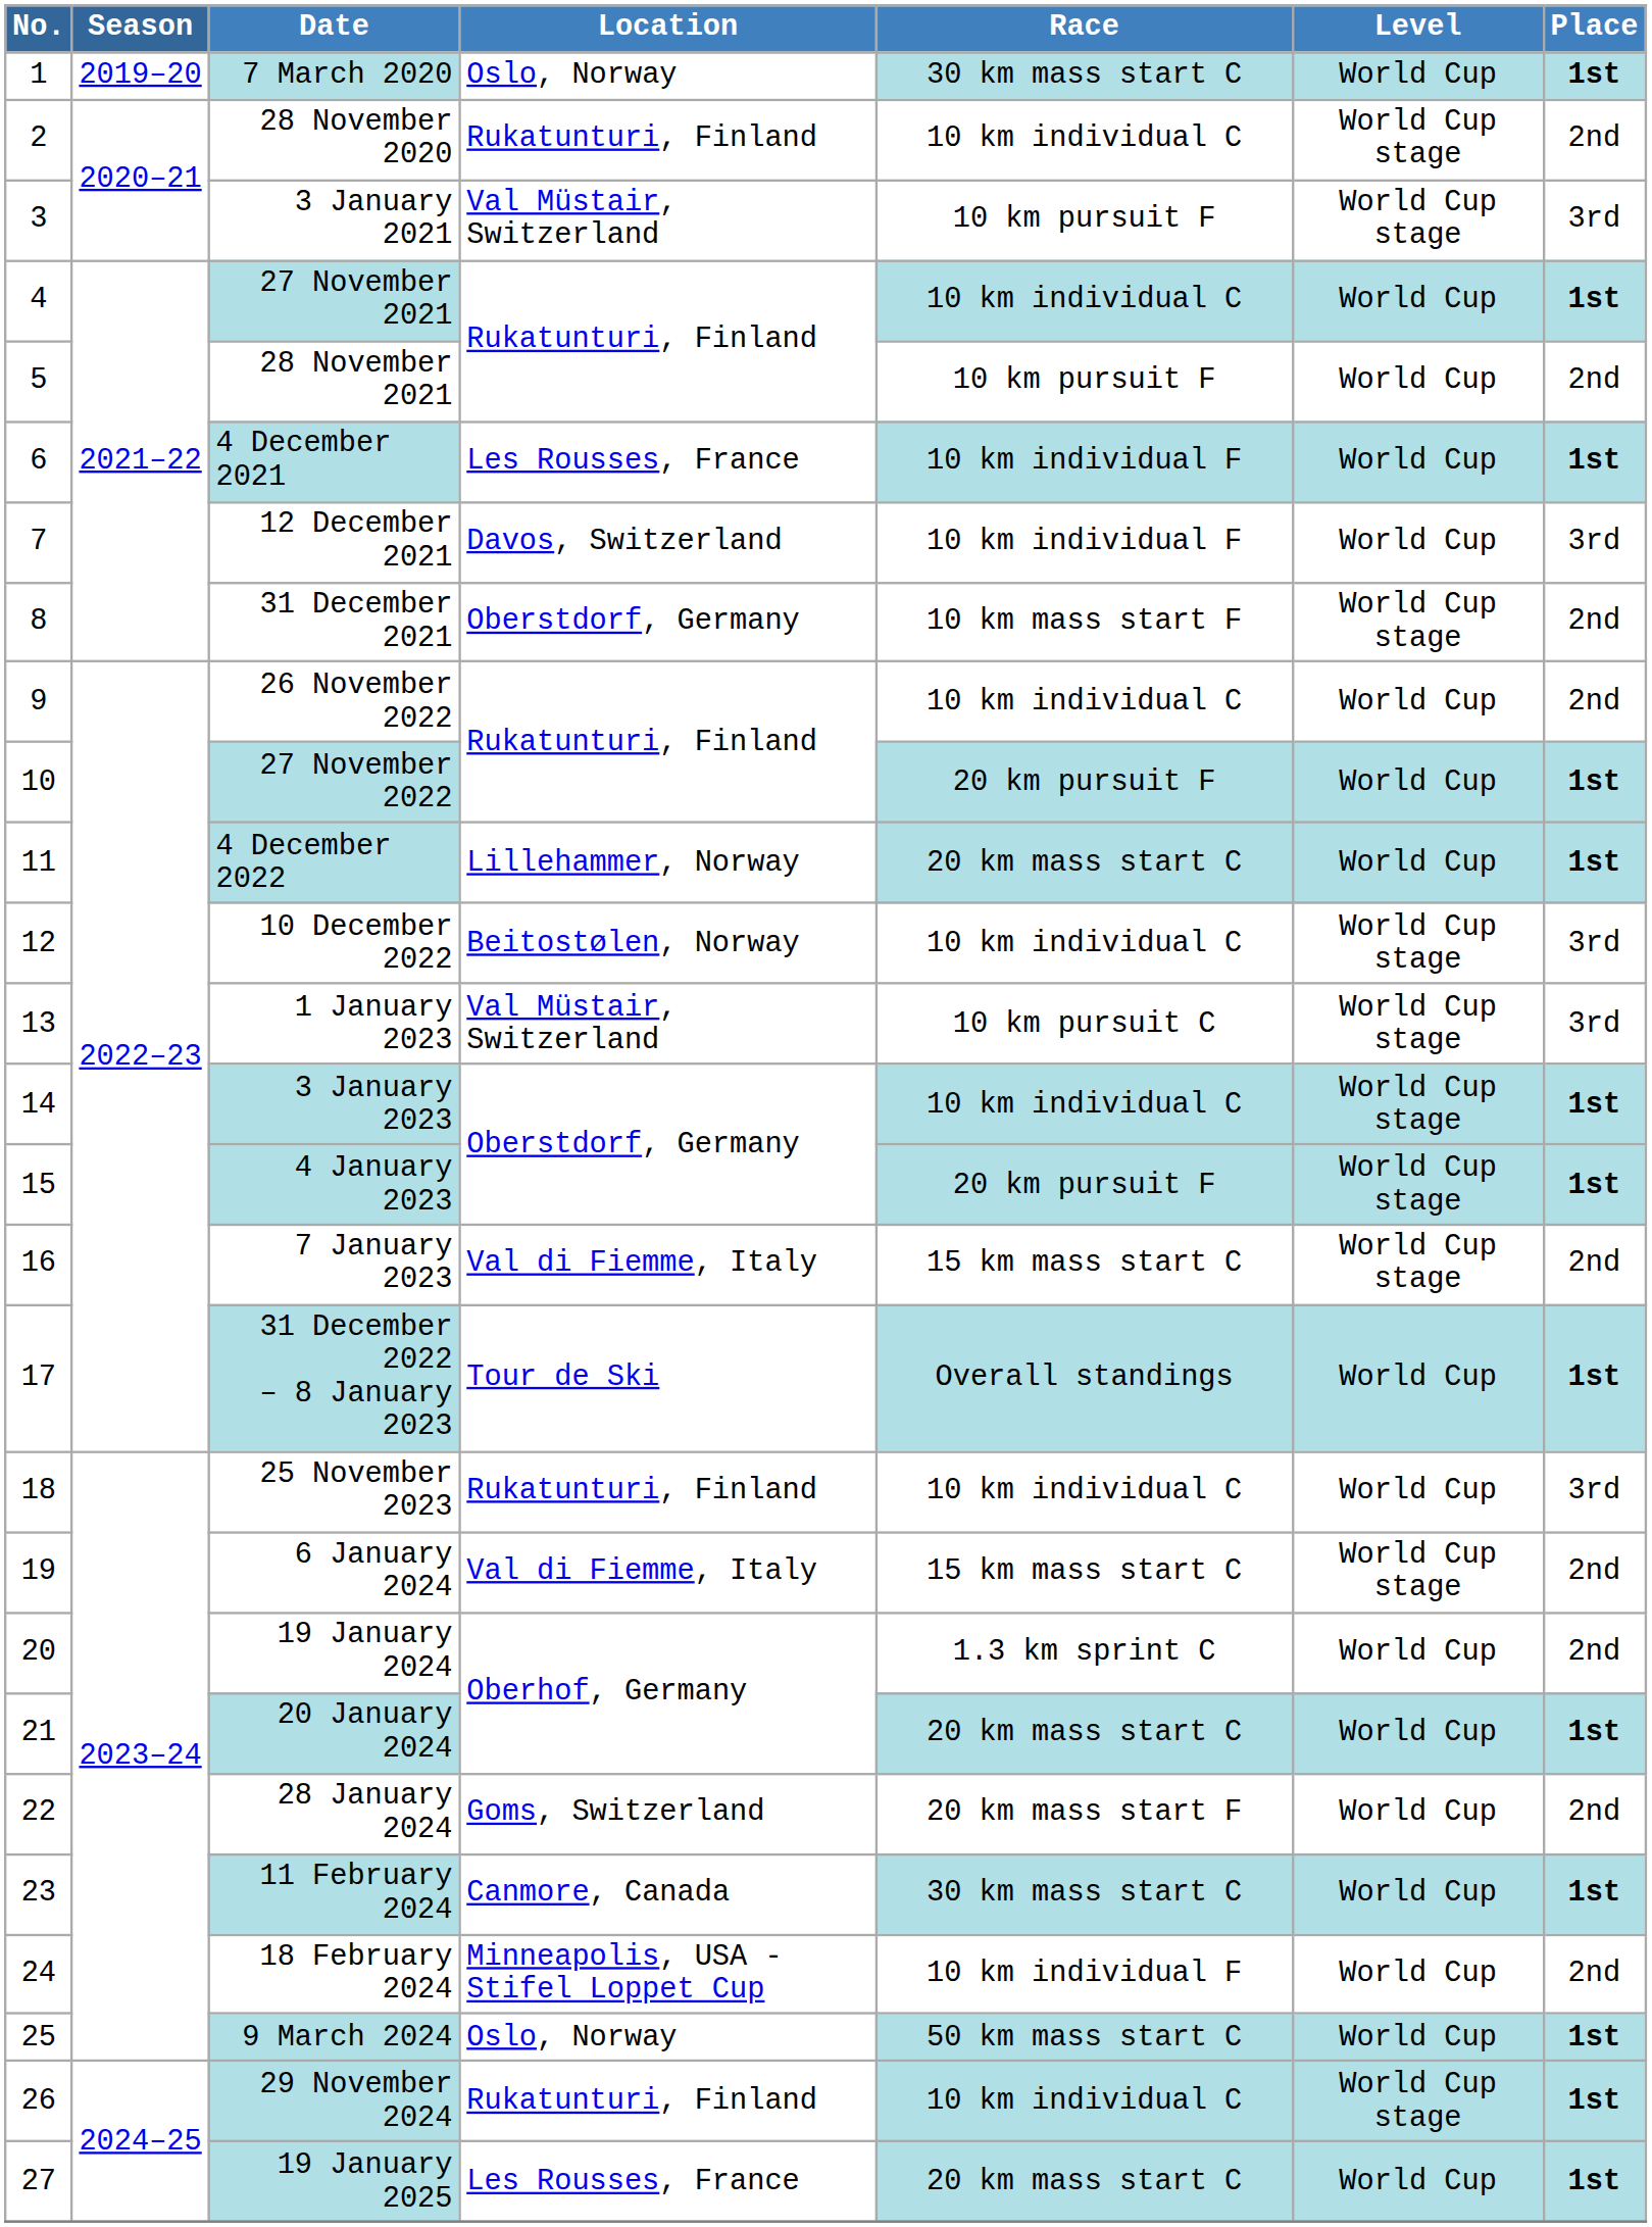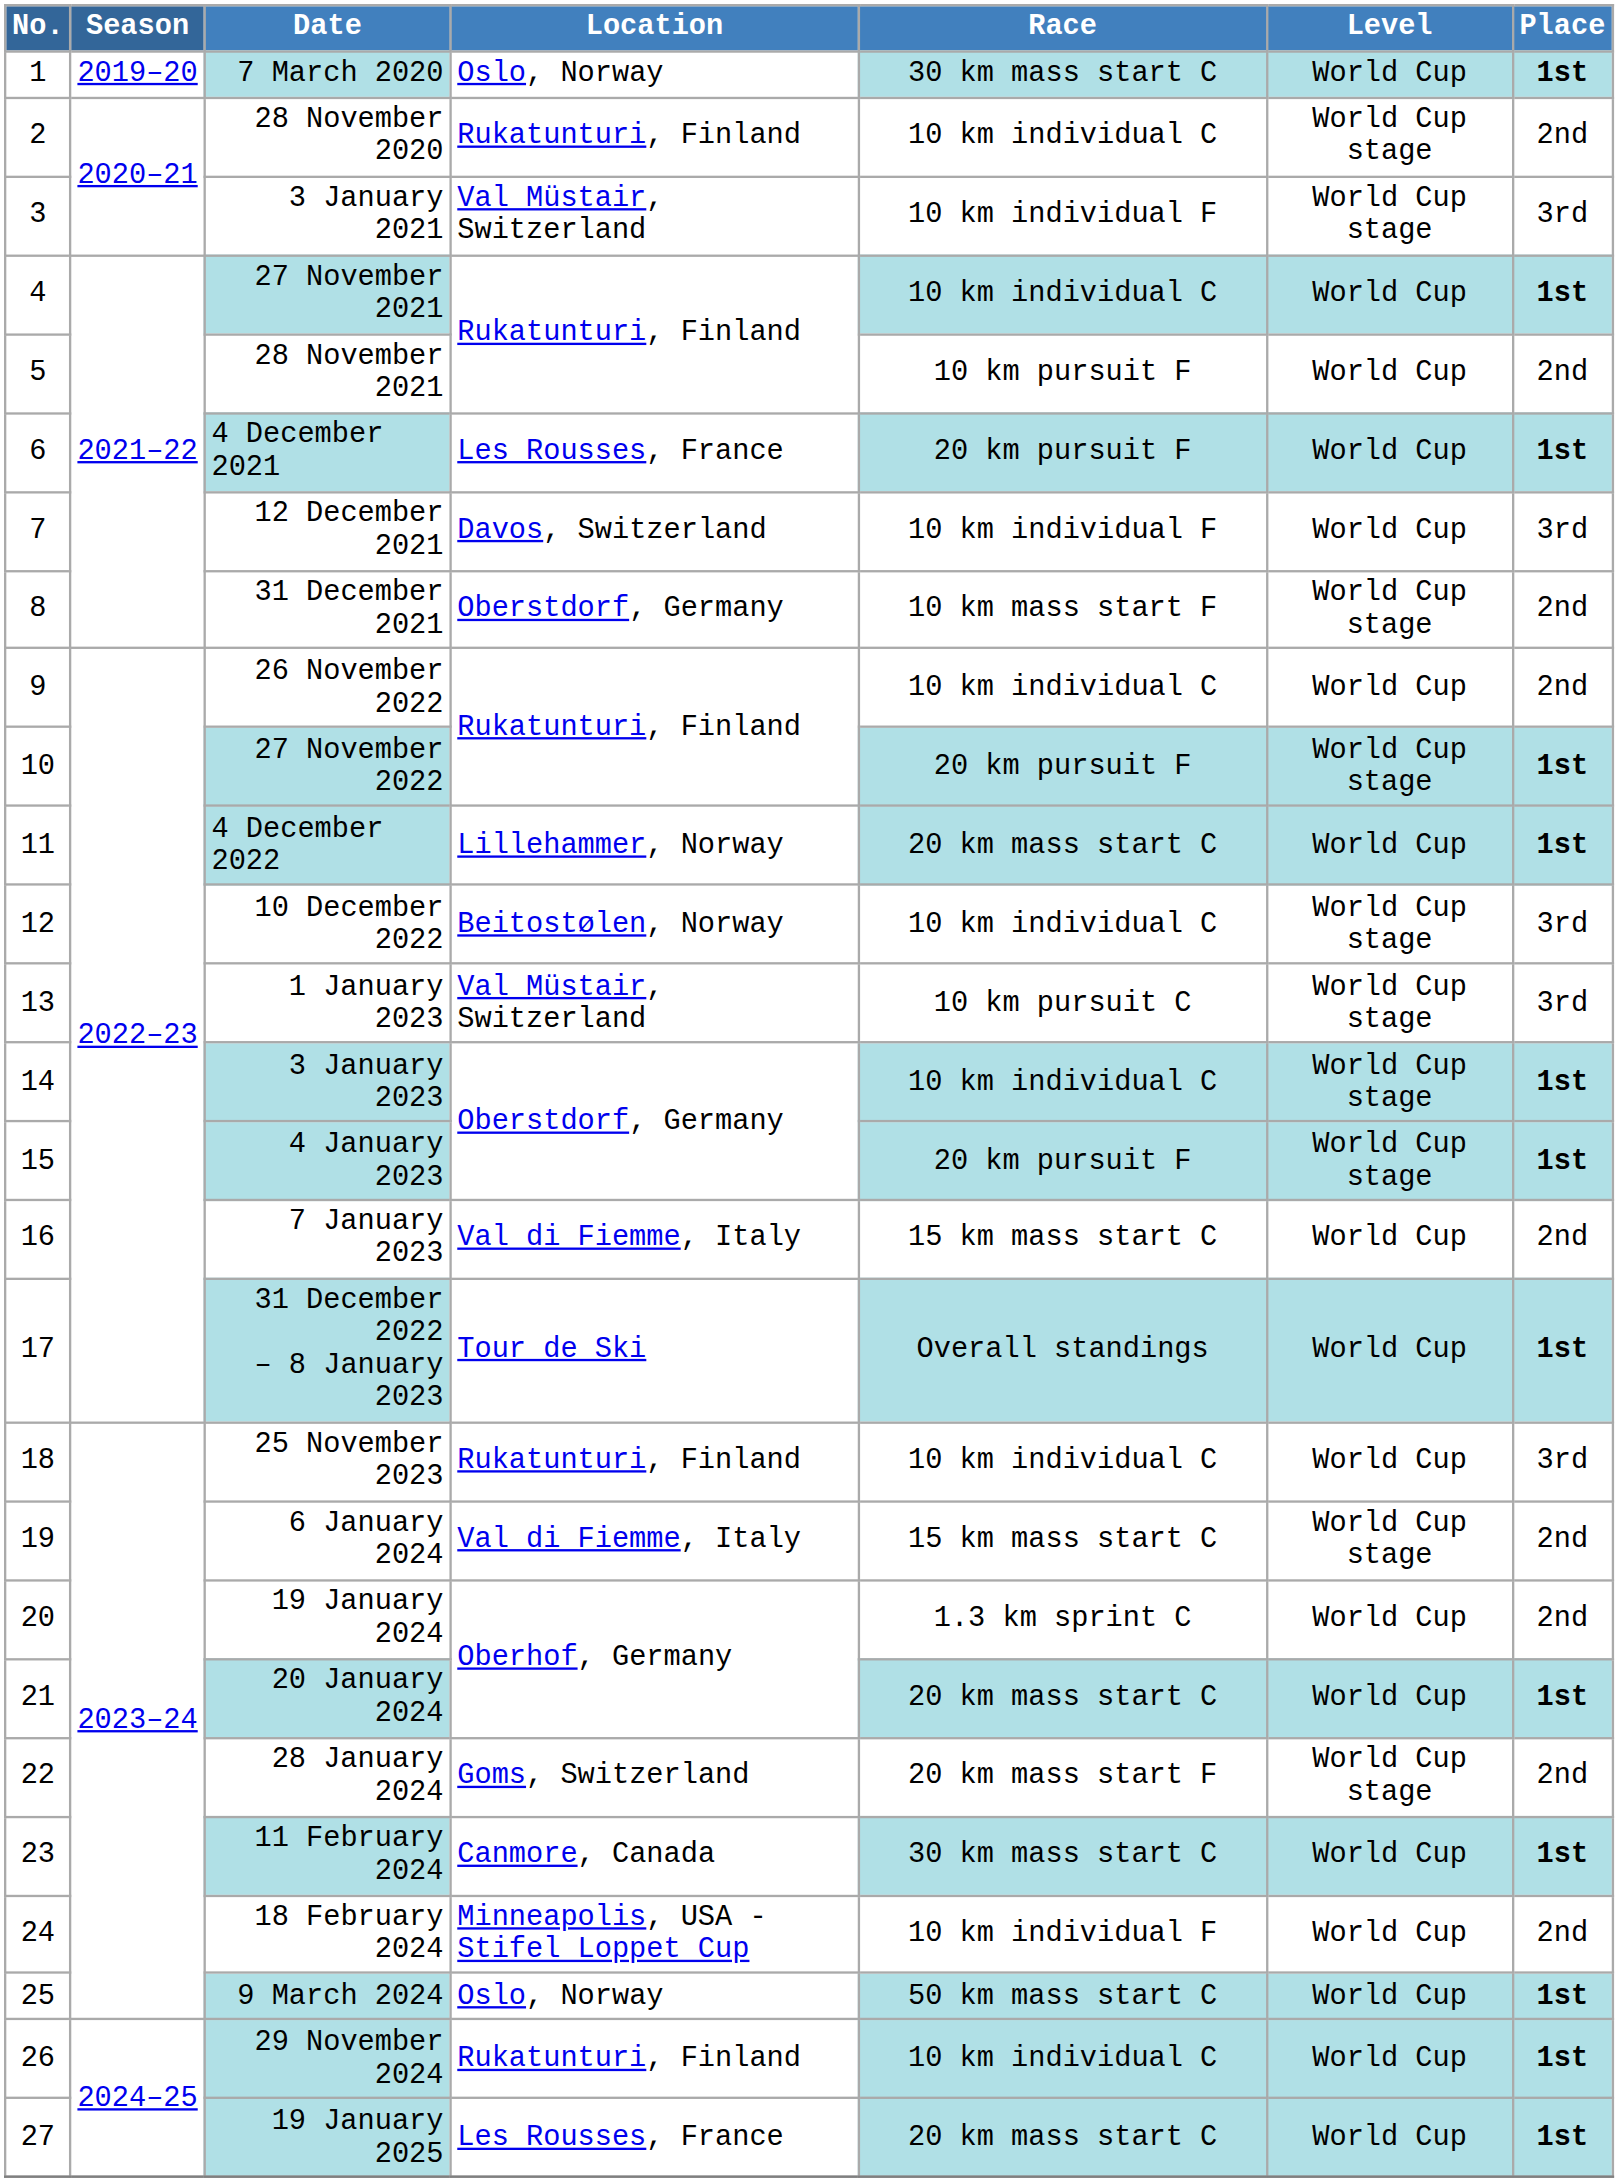3 January 2021 | Race: 10 km pursuit F -> 10 km individual F
4 December 2021 | Race: 10 km individual F -> 20 km pursuit F
27 November 2022 | Level: World Cup -> World Cup stage
7 January 2023 | Level: World Cup stage -> World Cup
28 January 2024 | Level: World Cup -> World Cup stage
29 November 2024 | Level: World Cup stage -> World Cup
